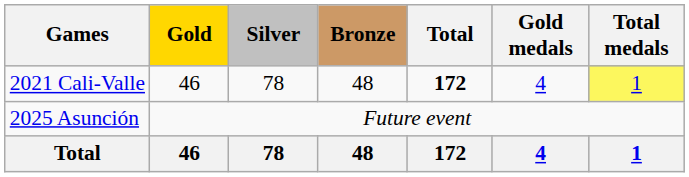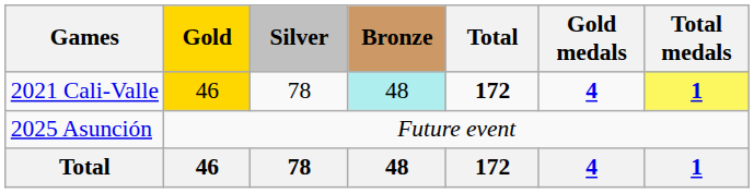2021 Cali-Valle | Gold: no background -> gold background
2021 Cali-Valle | Bronze: no background -> paleturquoise background
2021 Cali-Valle | Gold medals: normal -> bold
2021 Cali-Valle | Total medals: normal -> bold
